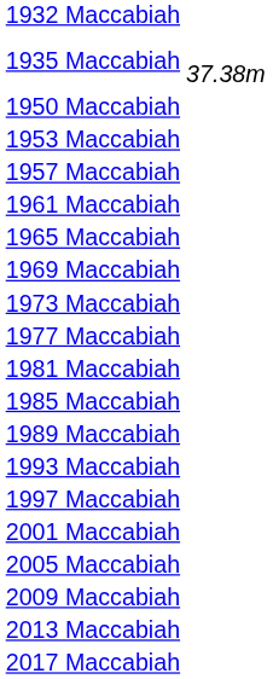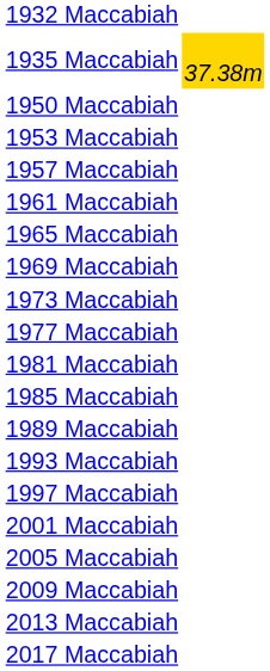1935 Maccabiah | column 2: no background -> gold background
